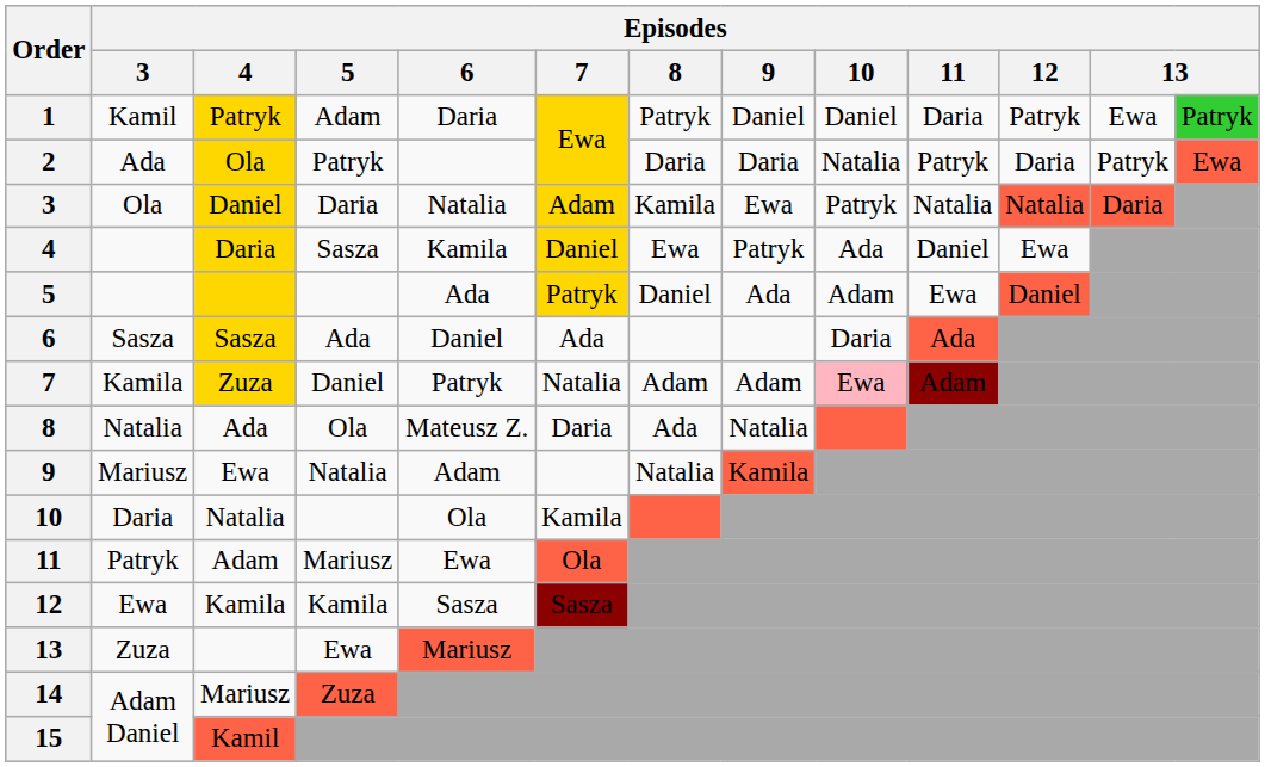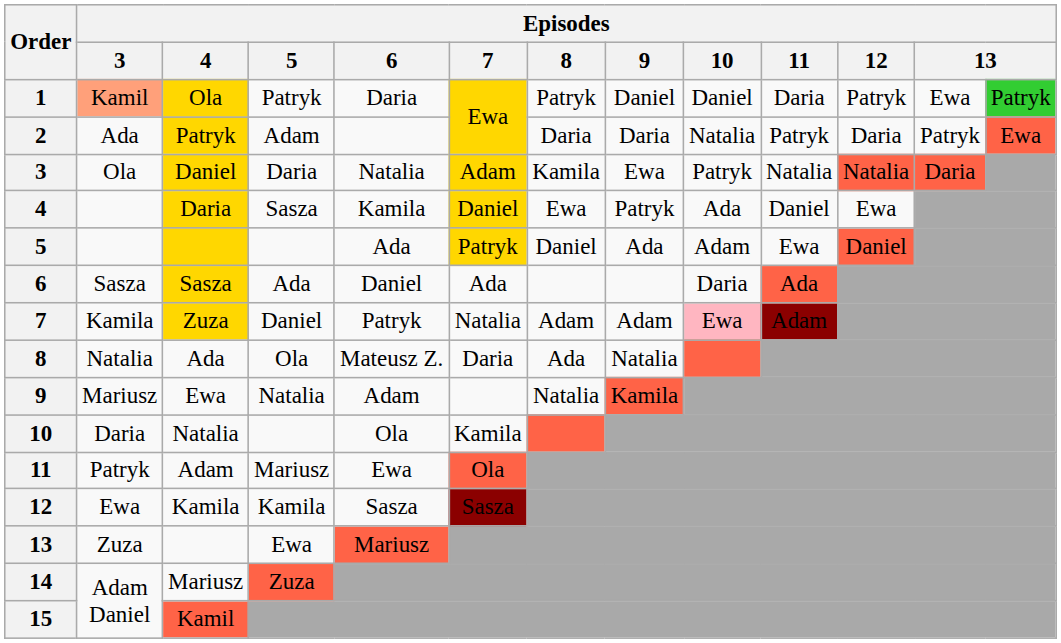1 | Episodes / 3: no background -> lightsalmon background
1 | Episodes / 4: Patryk -> Ola
1 | Episodes / 5: Adam -> Patryk
2 | Episodes / 4: Ola -> Patryk
2 | Episodes / 5: Patryk -> Adam
